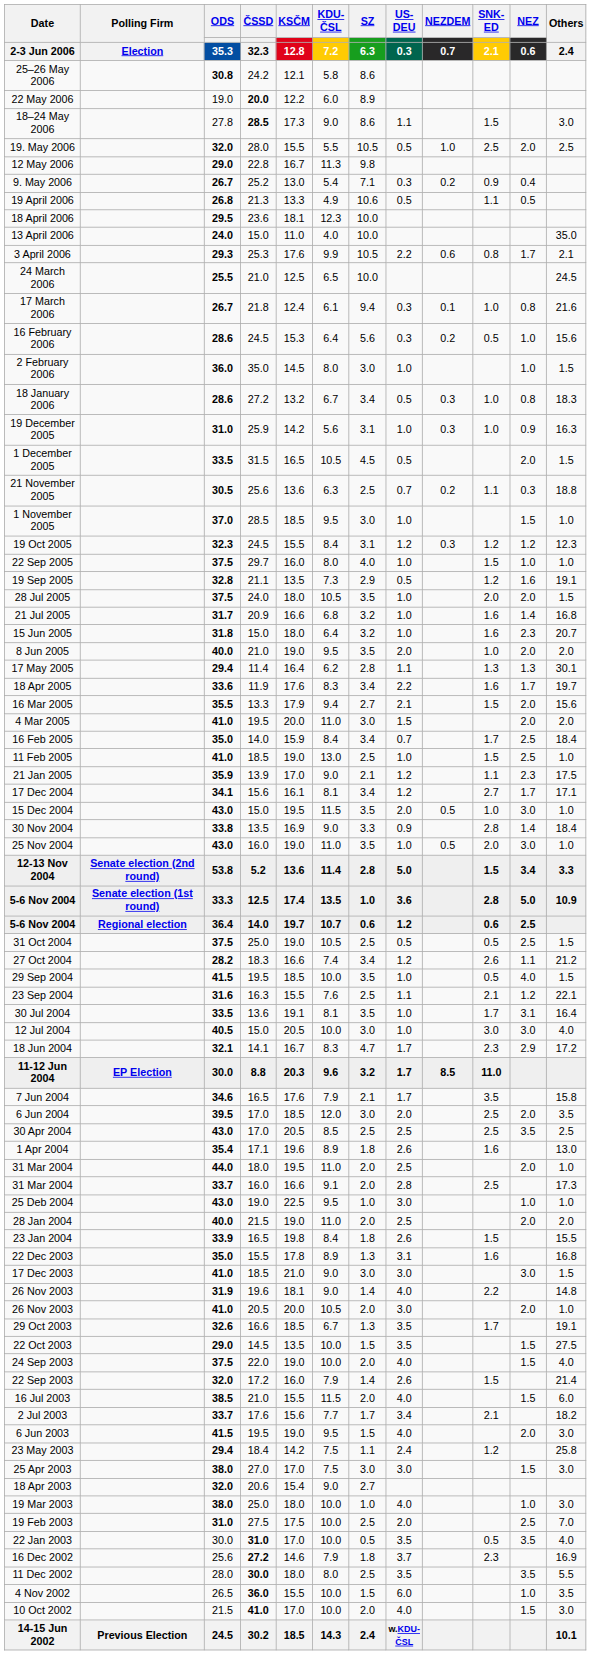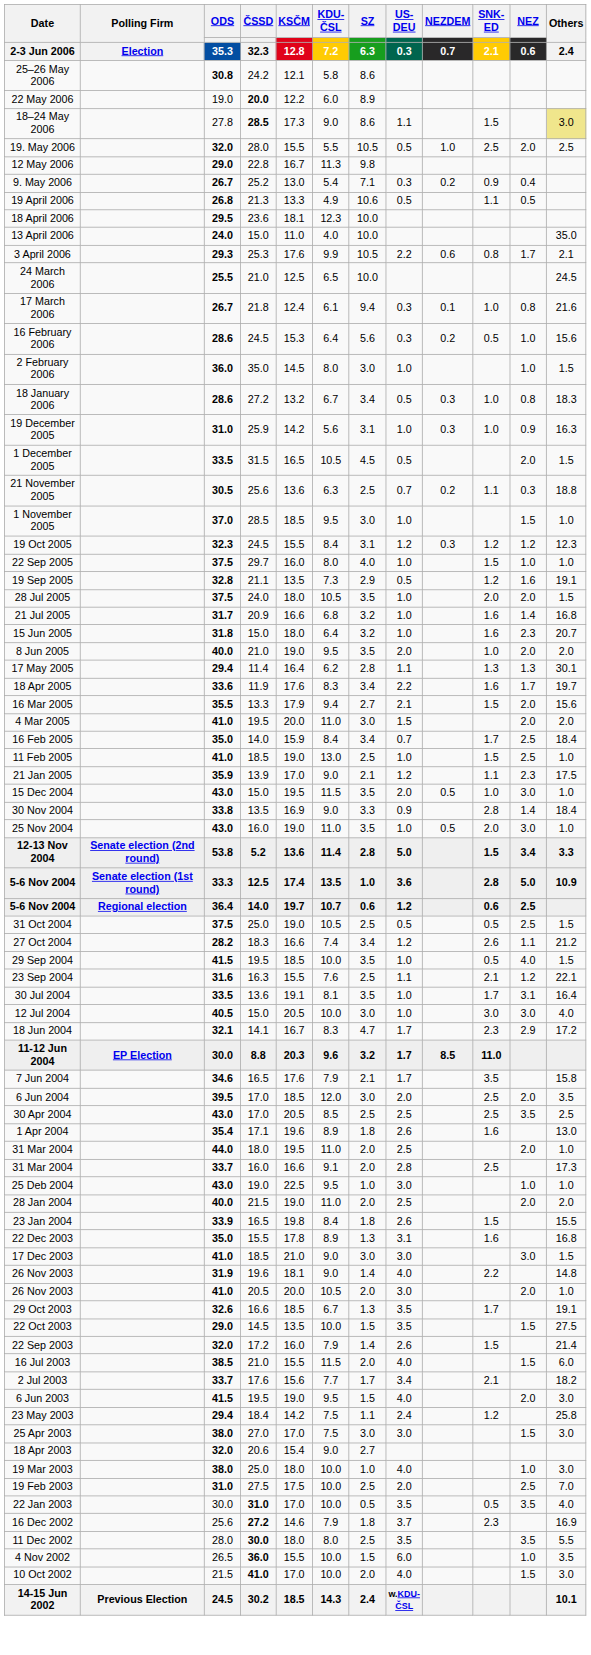18–24 May 2006 | Others / 2.4: no background -> khaki background
- row: 17 Dec 2004 | 34.1 | 15.6 | 16.1 | 8.1 | 3.4 | 1.2 | 2.7 | 1.7 | 17.1
- row: 24 Sep 2003 | 37.5 | 22.0 | 19.0 | 10.0 | 2.0 | 4.0 | 1.5 | 4.0
